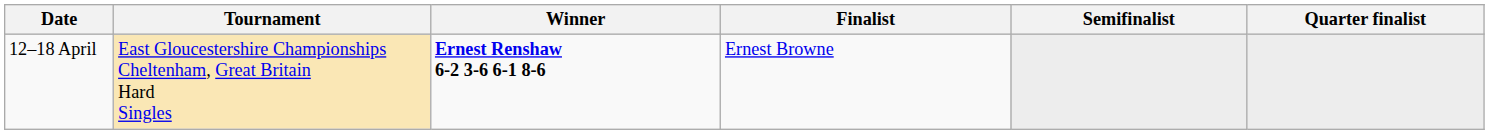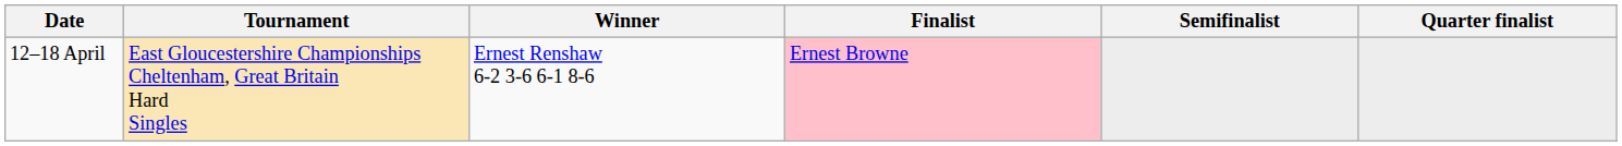12–18 April | Winner: bold -> normal
12–18 April | Finalist: no background -> pink background
